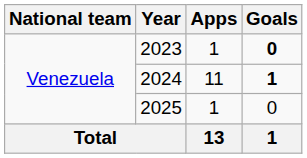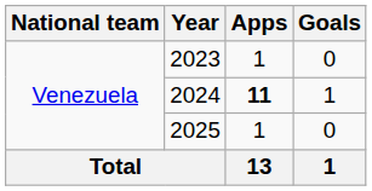2023 | Goals: bold -> normal
2024 | Apps: normal -> bold
2024 | Goals: bold -> normal
